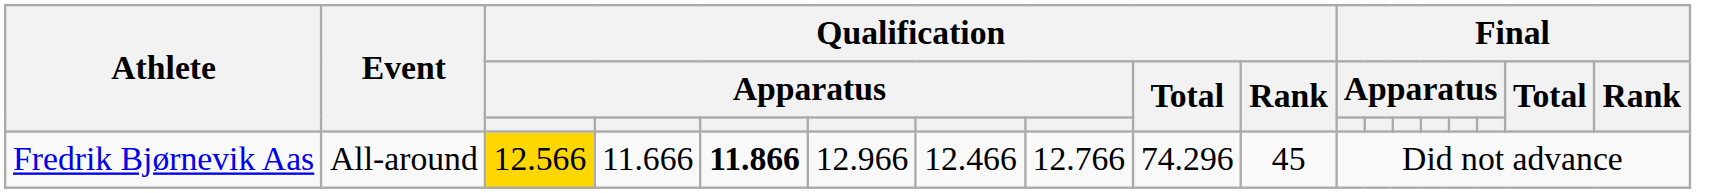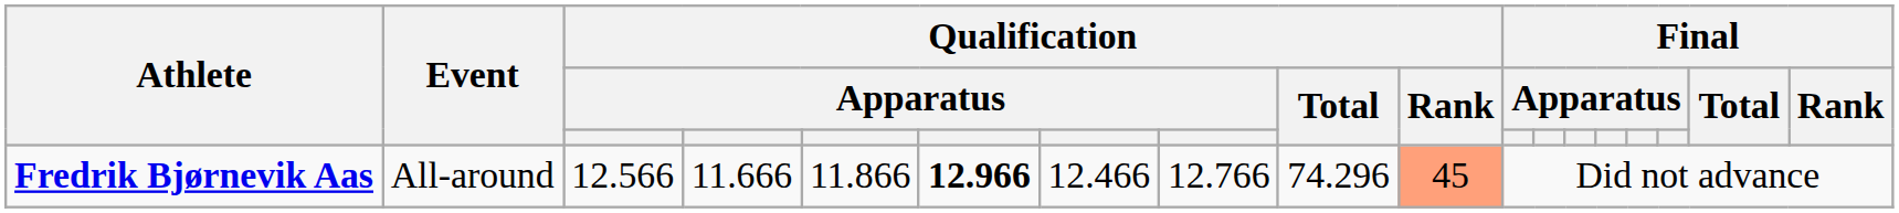row 4 | Athlete: normal -> bold
row 4 | column 3: gold background -> no background
row 4 | column 5: bold -> normal
row 4 | column 6: normal -> bold
row 4 | Qualification / Rank: no background -> lightsalmon background
